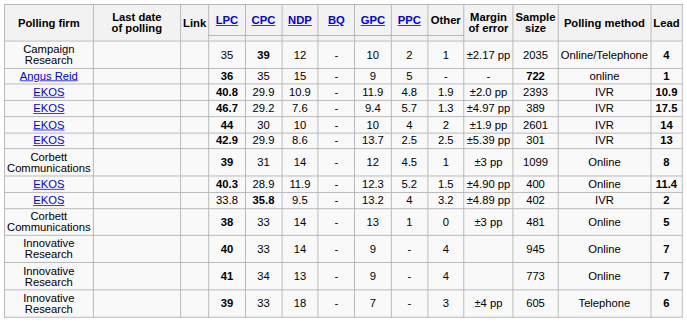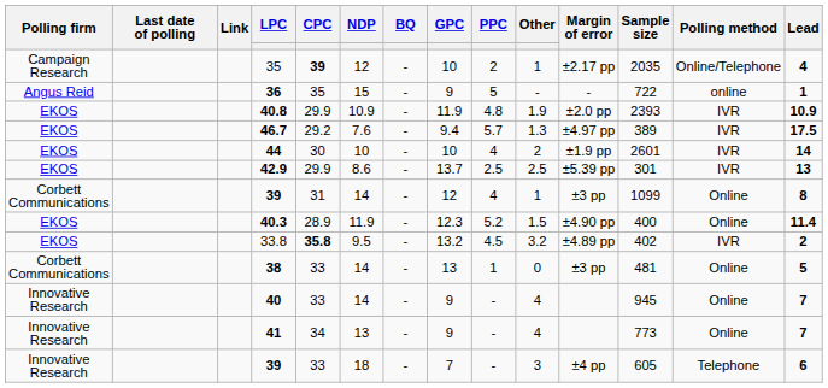36 | Sample size: bold -> normal
Corbett Communications / 39 | PPC: 4.5 -> 4
33.8 | PPC: 4 -> 4.5
